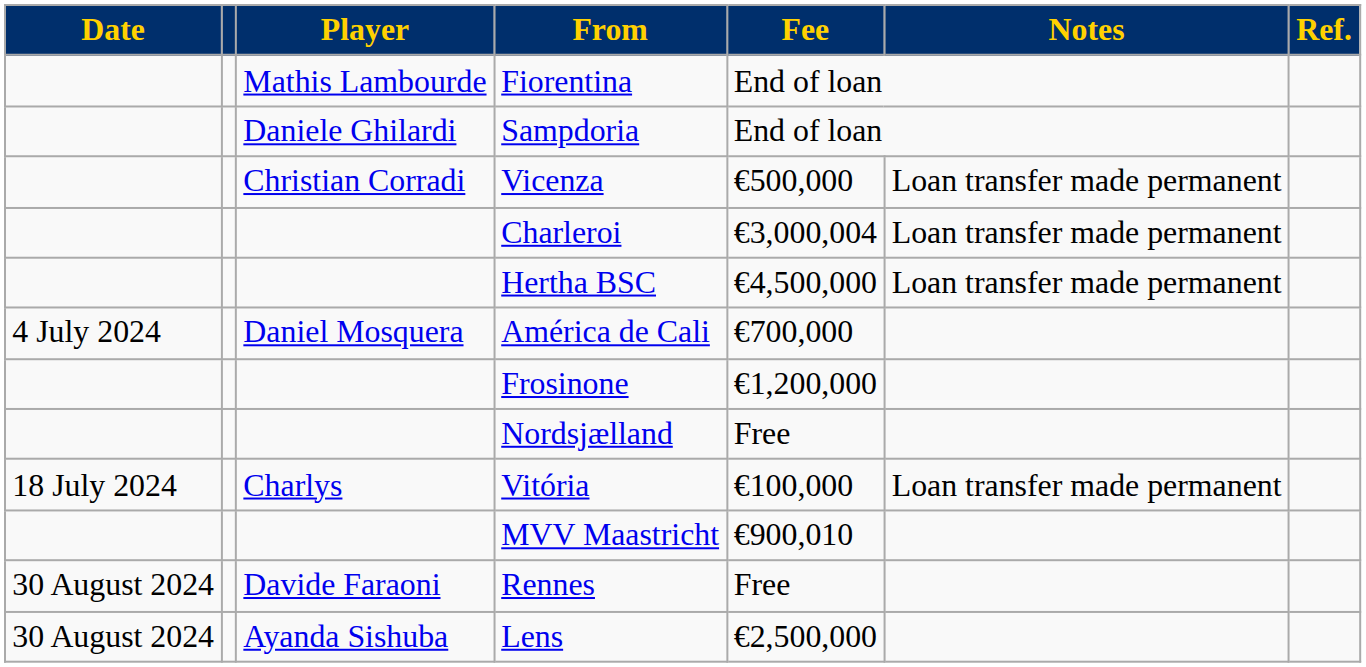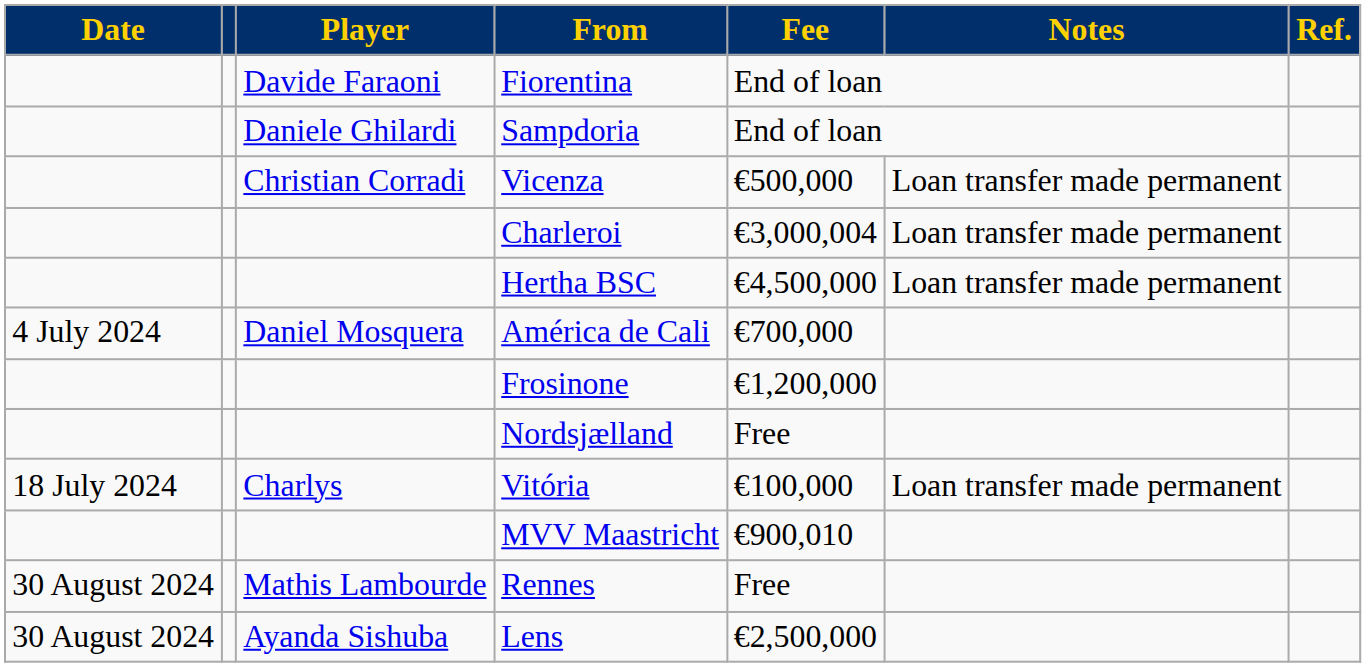Fiorentina | Player: Mathis Lambourde -> Davide Faraoni
Rennes | Player: Davide Faraoni -> Mathis Lambourde
